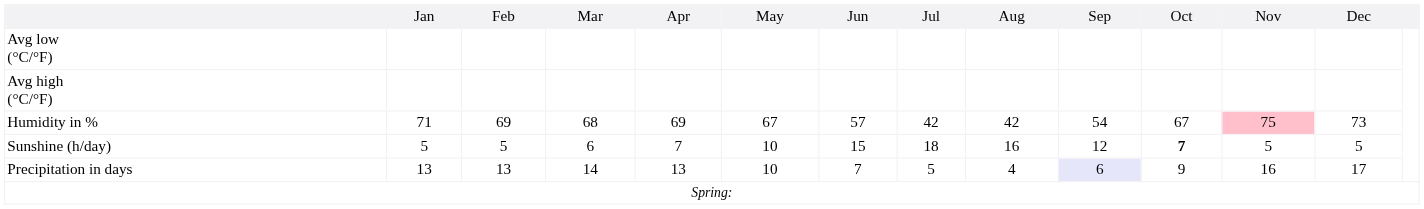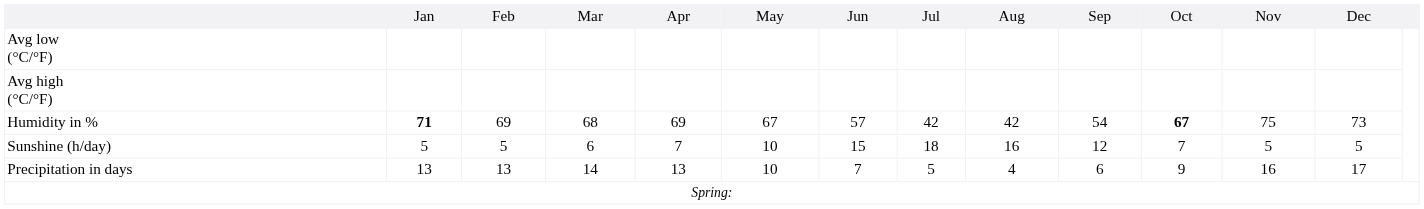Humidity in % | column 2: normal -> bold
Humidity in % | column 11: normal -> bold
Humidity in % | column 12: pink background -> no background
Sunshine (h/day) | column 11: bold -> normal
Precipitation in days | column 10: lavender background -> no background
